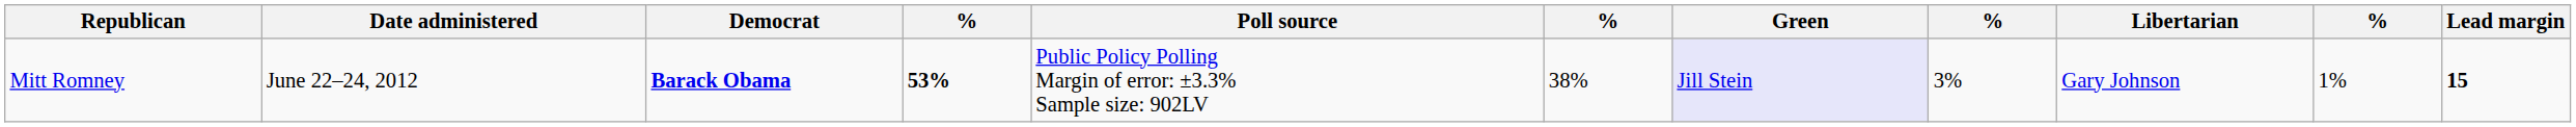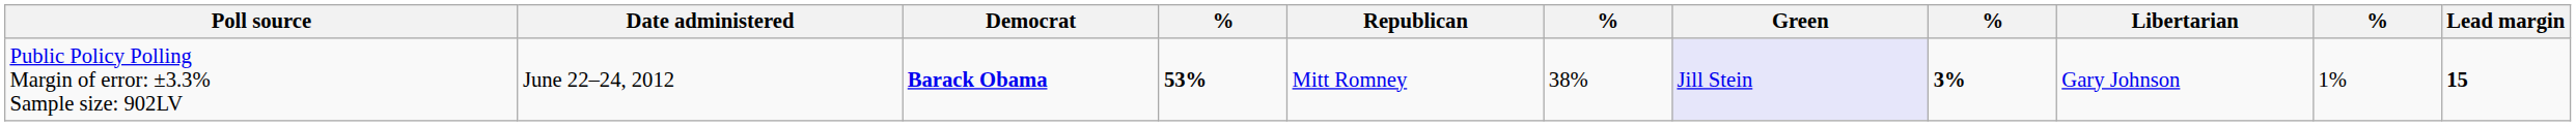columns swapped: Poll source <-> Republican
row 2 | column 8: normal -> bold
